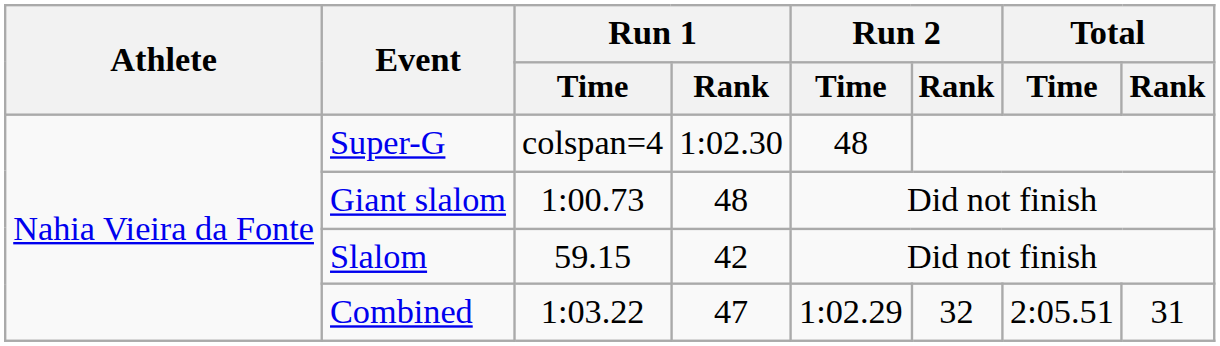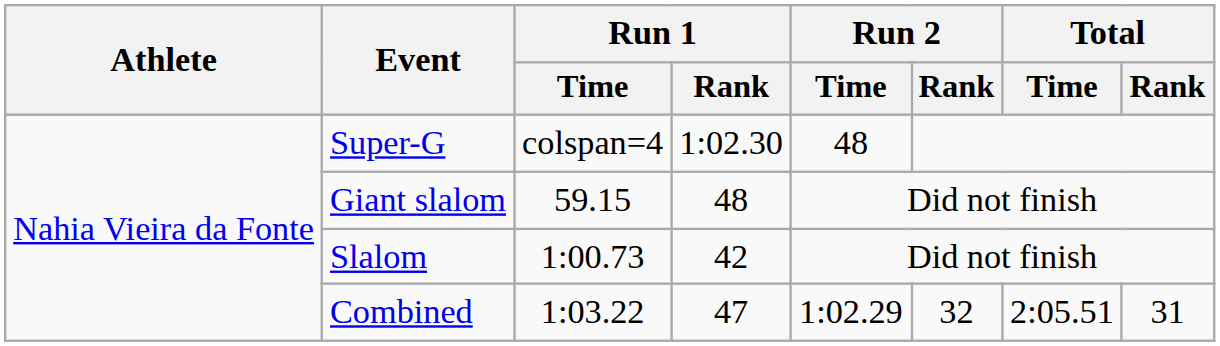Giant slalom | Run 1 / Time: 1:00.73 -> 59.15
Slalom | Run 1 / Time: 59.15 -> 1:00.73
